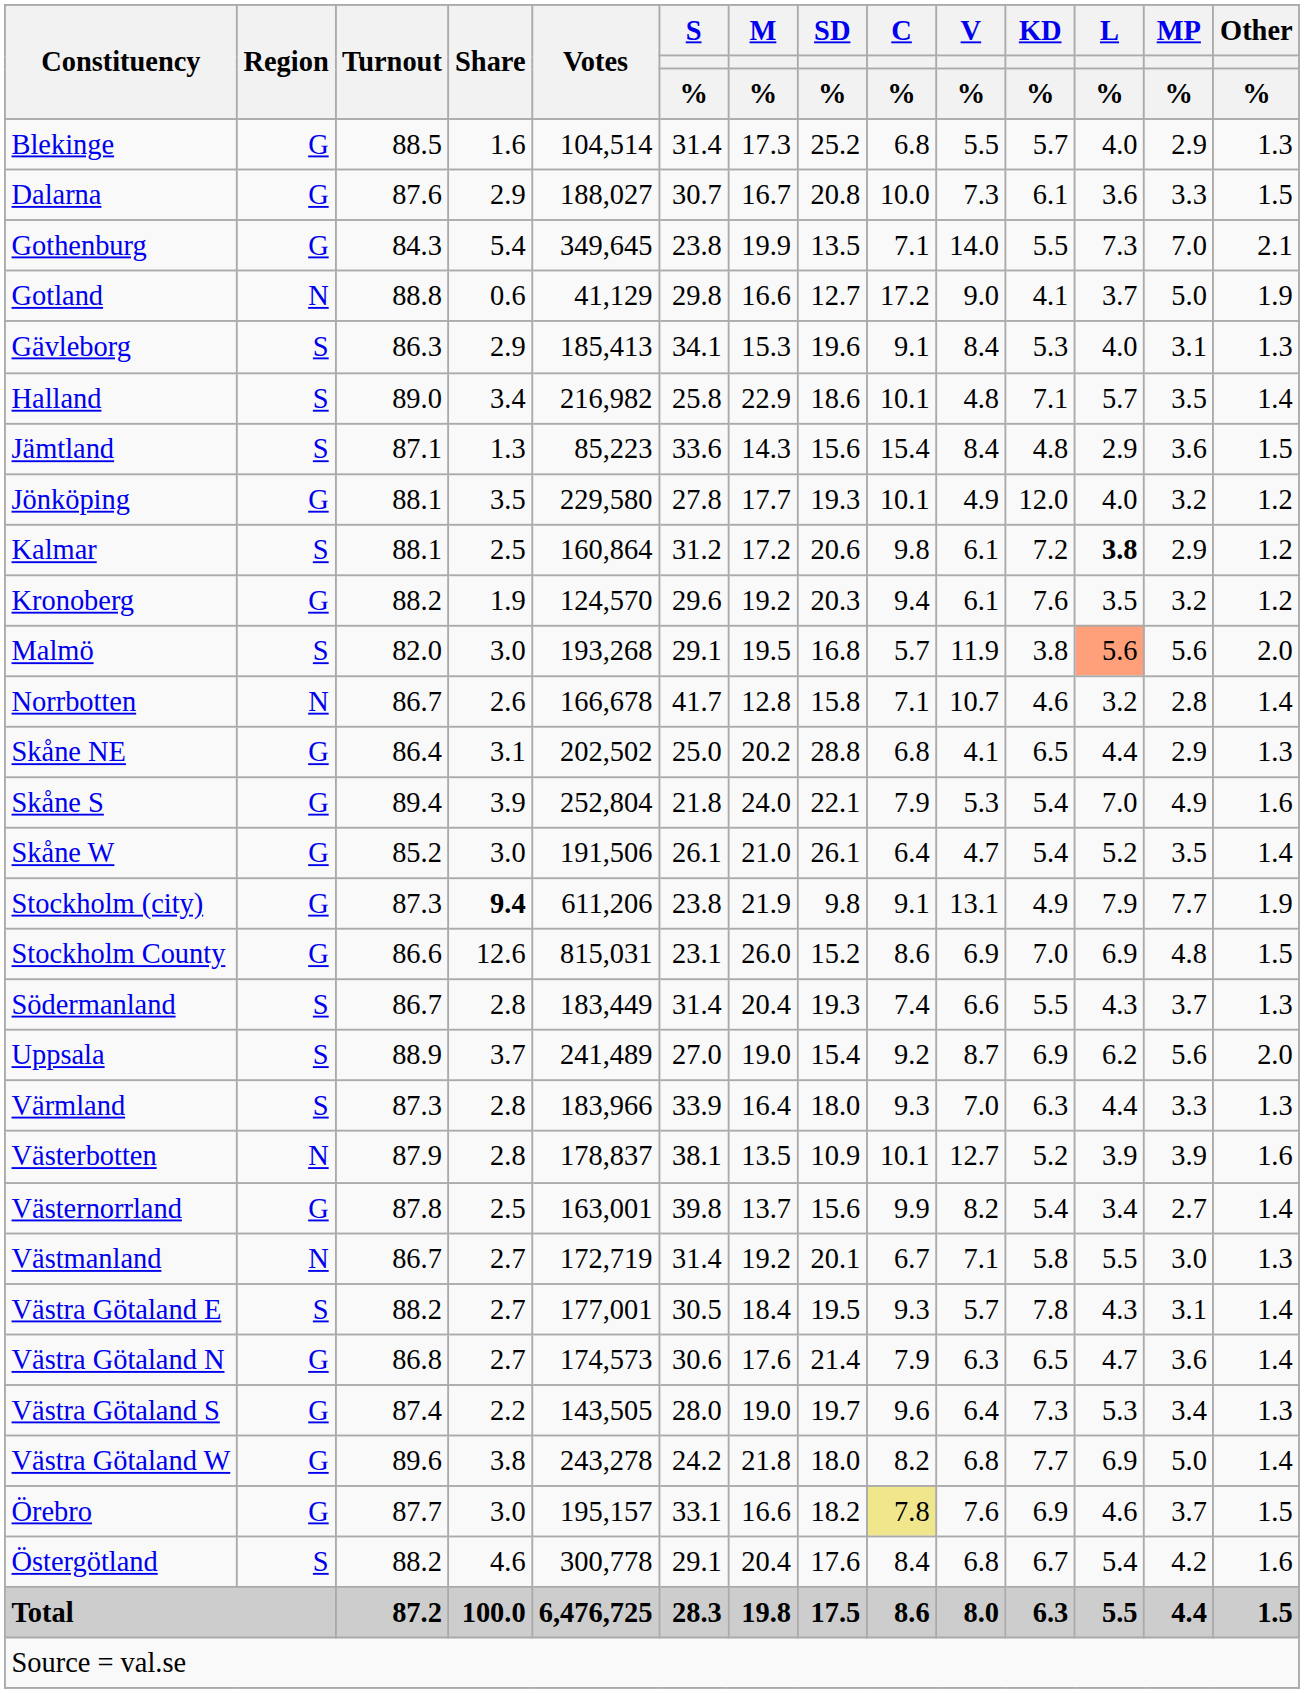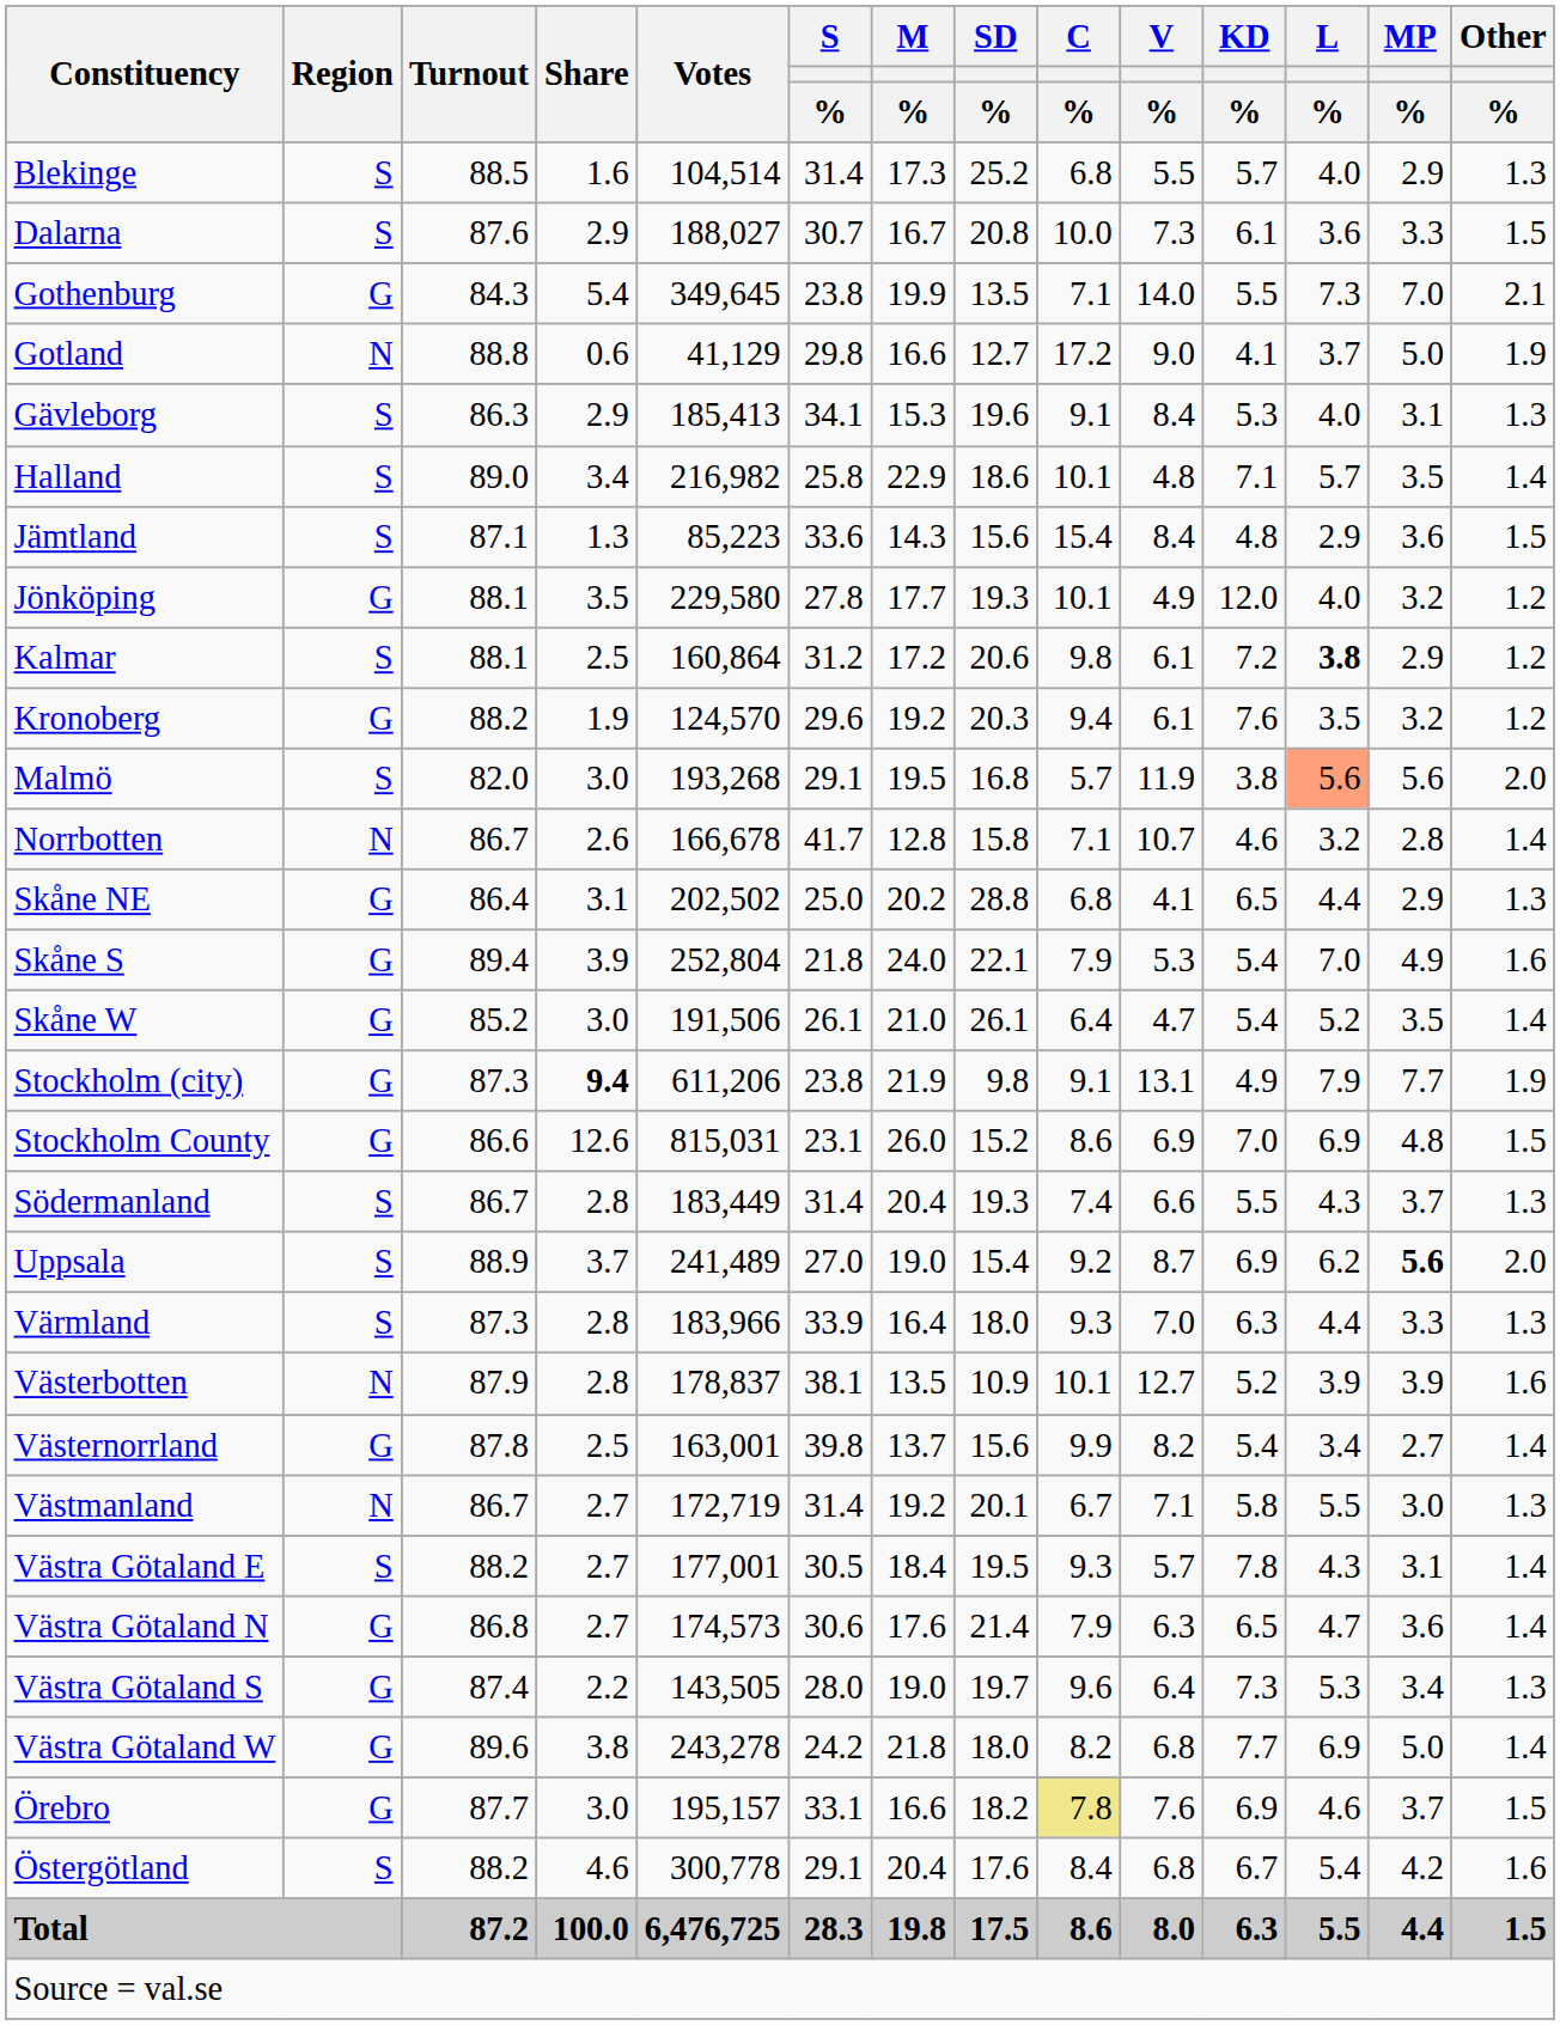Blekinge | Region: G -> S
Dalarna | Region: G -> S
Uppsala | MP / %: normal -> bold
